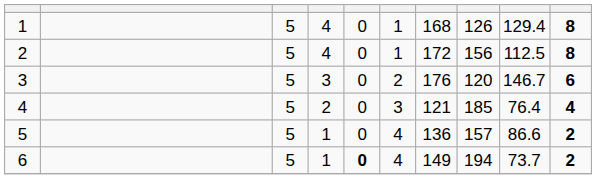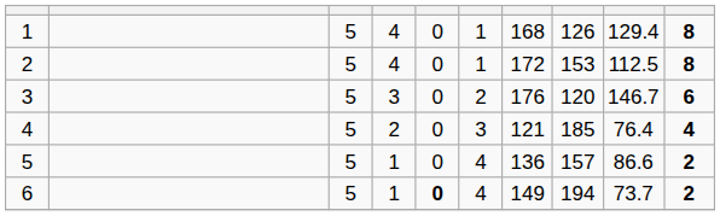row 3 | column 8: 156 -> 153
